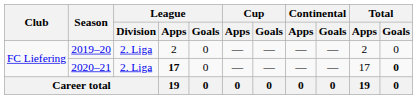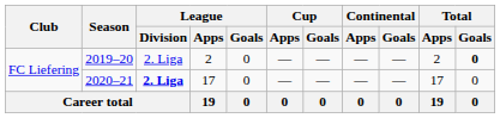2019–20 | Total / Goals: normal -> bold
2020–21 | League / Division: normal -> bold
2020–21 | League / Apps: bold -> normal
2020–21 | Total / Goals: bold -> normal
